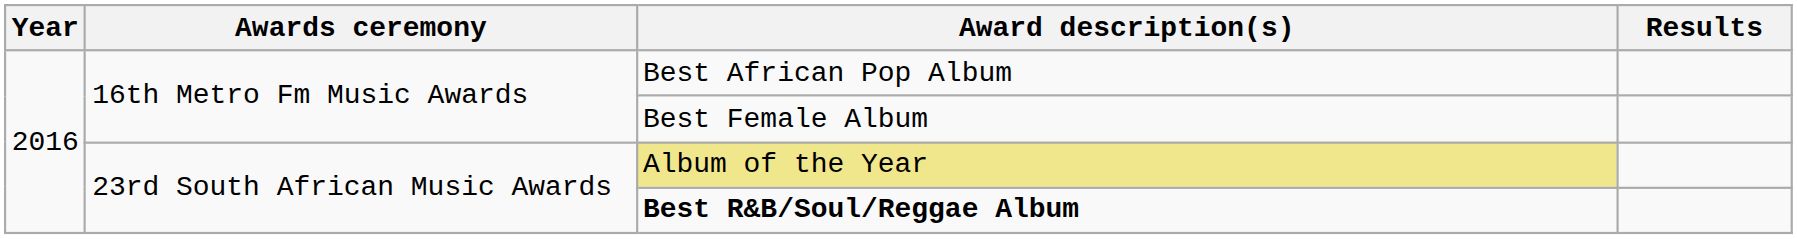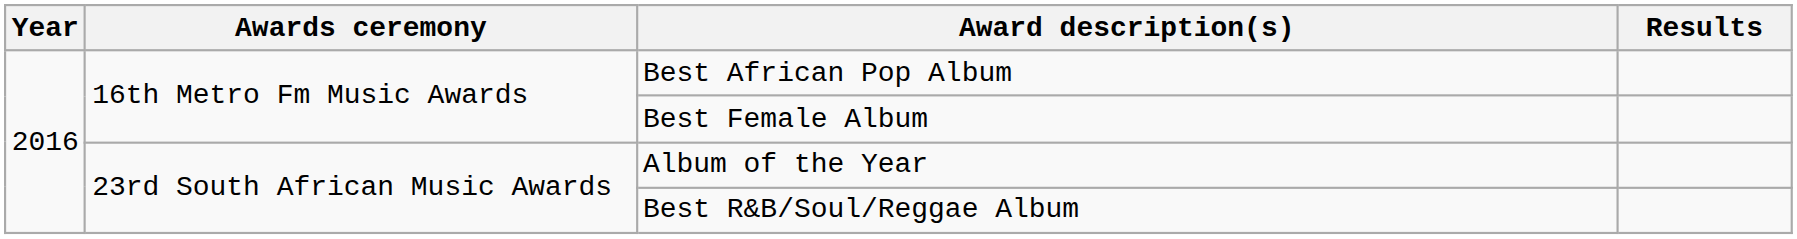Album of the Year | Award description(s): khaki background -> no background
Best R&B/Soul/Reggae Album | Award description(s): bold -> normal
